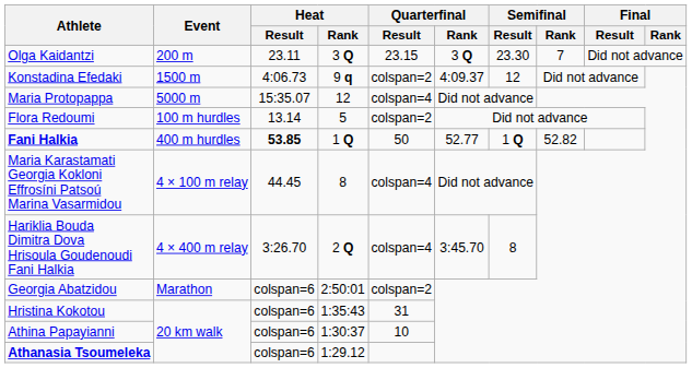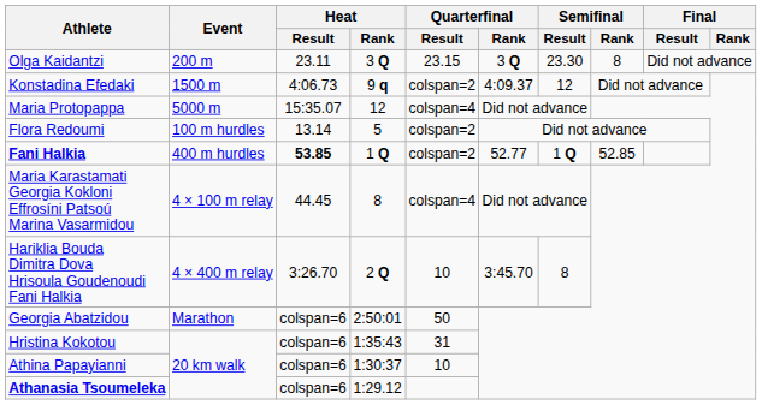Olga Kaidantzi | Semifinal / Rank: 7 -> 8
Fani Halkia | Quarterfinal / Result: 50 -> colspan=2
Fani Halkia | Semifinal / Rank: 52.82 -> 52.85
Hariklia Bouda Dimitra Dova Hrisoula Goudenoudi Fani Halkia | Quarterfinal / Result: colspan=4 -> 10
Georgia Abatzidou | Quarterfinal / Result: colspan=2 -> 50
